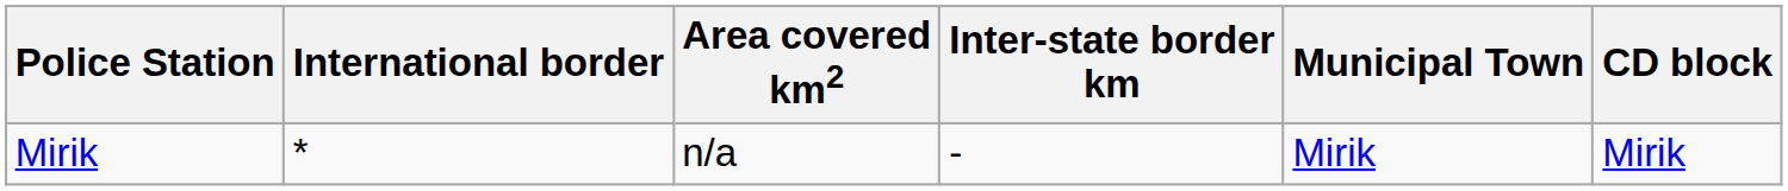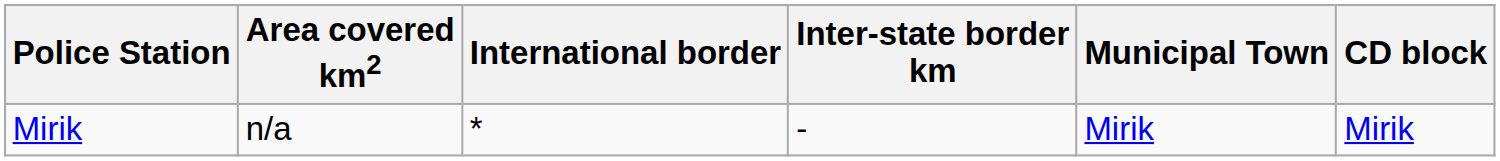columns swapped: Area covered km2 <-> International border
